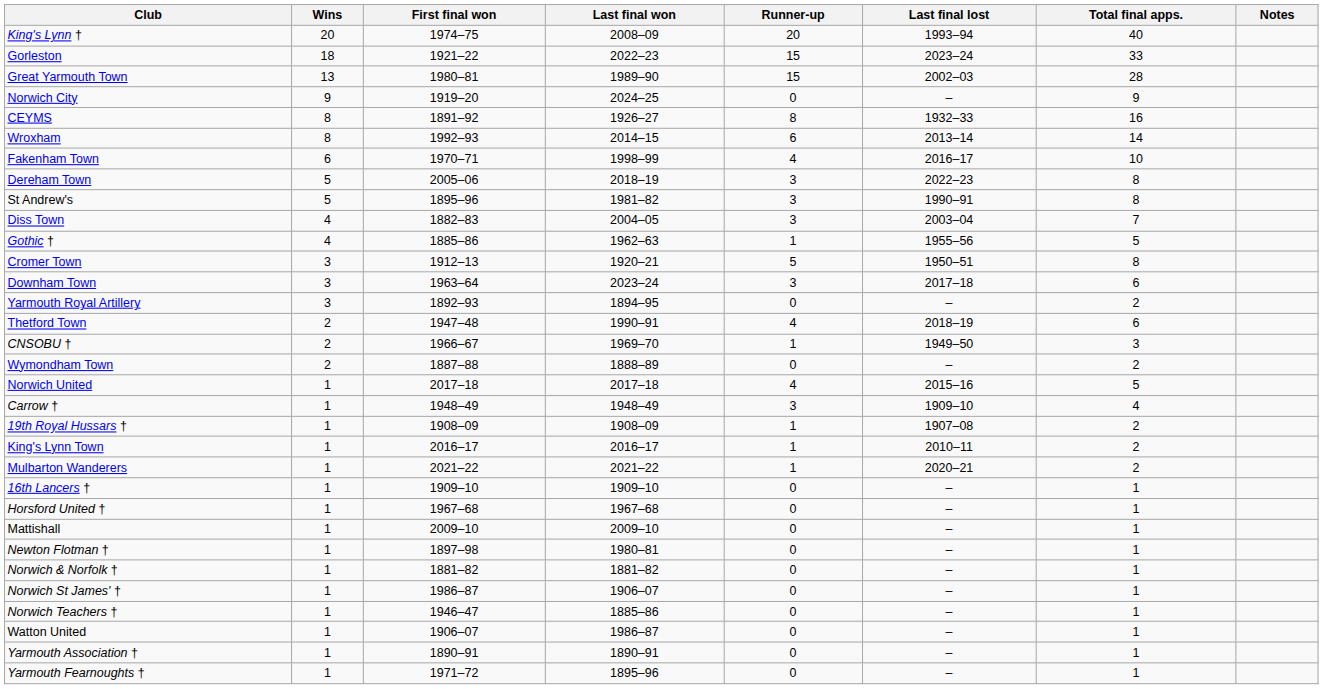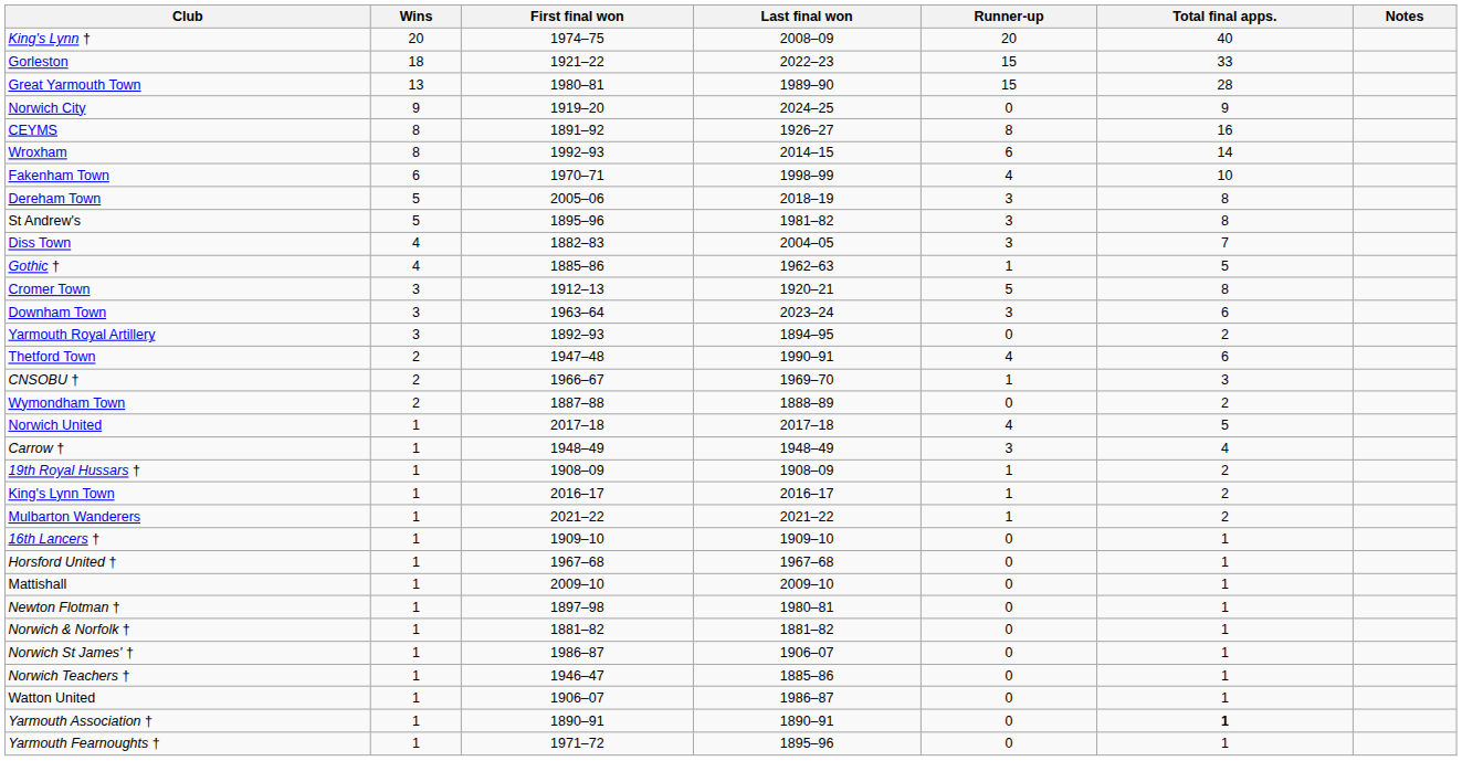- column: Last final lost | 1993–94 | 2023–24 | 2002–03 | – | 1932–33 | 2013–14 | 2016–17 | 2022–23 | 1990–91 | 2003–04 | 1955–56 | 1950–51 | 2017–18 | – | 2018–19 | 1949–50 | – | 2015–16 | 1909–10 | 1907–08 | 2010–11 | 2020–21 | – | – | – | – | – | – | – | – | – | –
Yarmouth Association † | Total final apps.: normal -> bold
